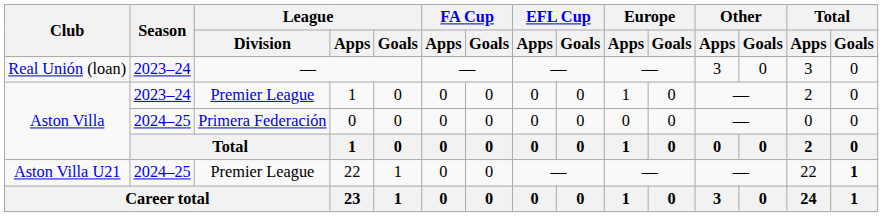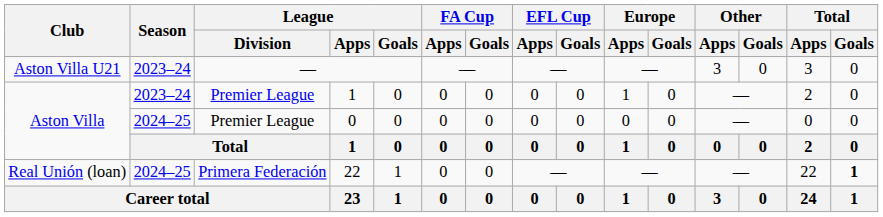row 3 | Club: Real Unión (loan) -> Aston Villa U21
row 5 | League / Division: Primera Federación -> Premier League
row 7 | Club: Aston Villa U21 -> Real Unión (loan)
row 7 | League / Division: Premier League -> Primera Federación
